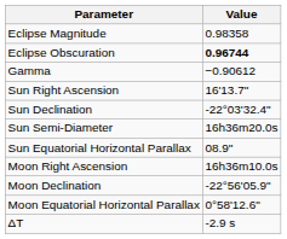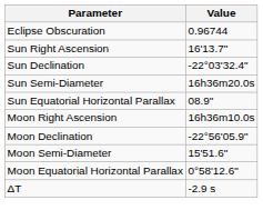- row: Eclipse Magnitude | 0.98358
Eclipse Obscuration | Value: bold -> normal
- row: Gamma | −0.90612
+ row: Moon Semi-Diameter | 15'51.6"
